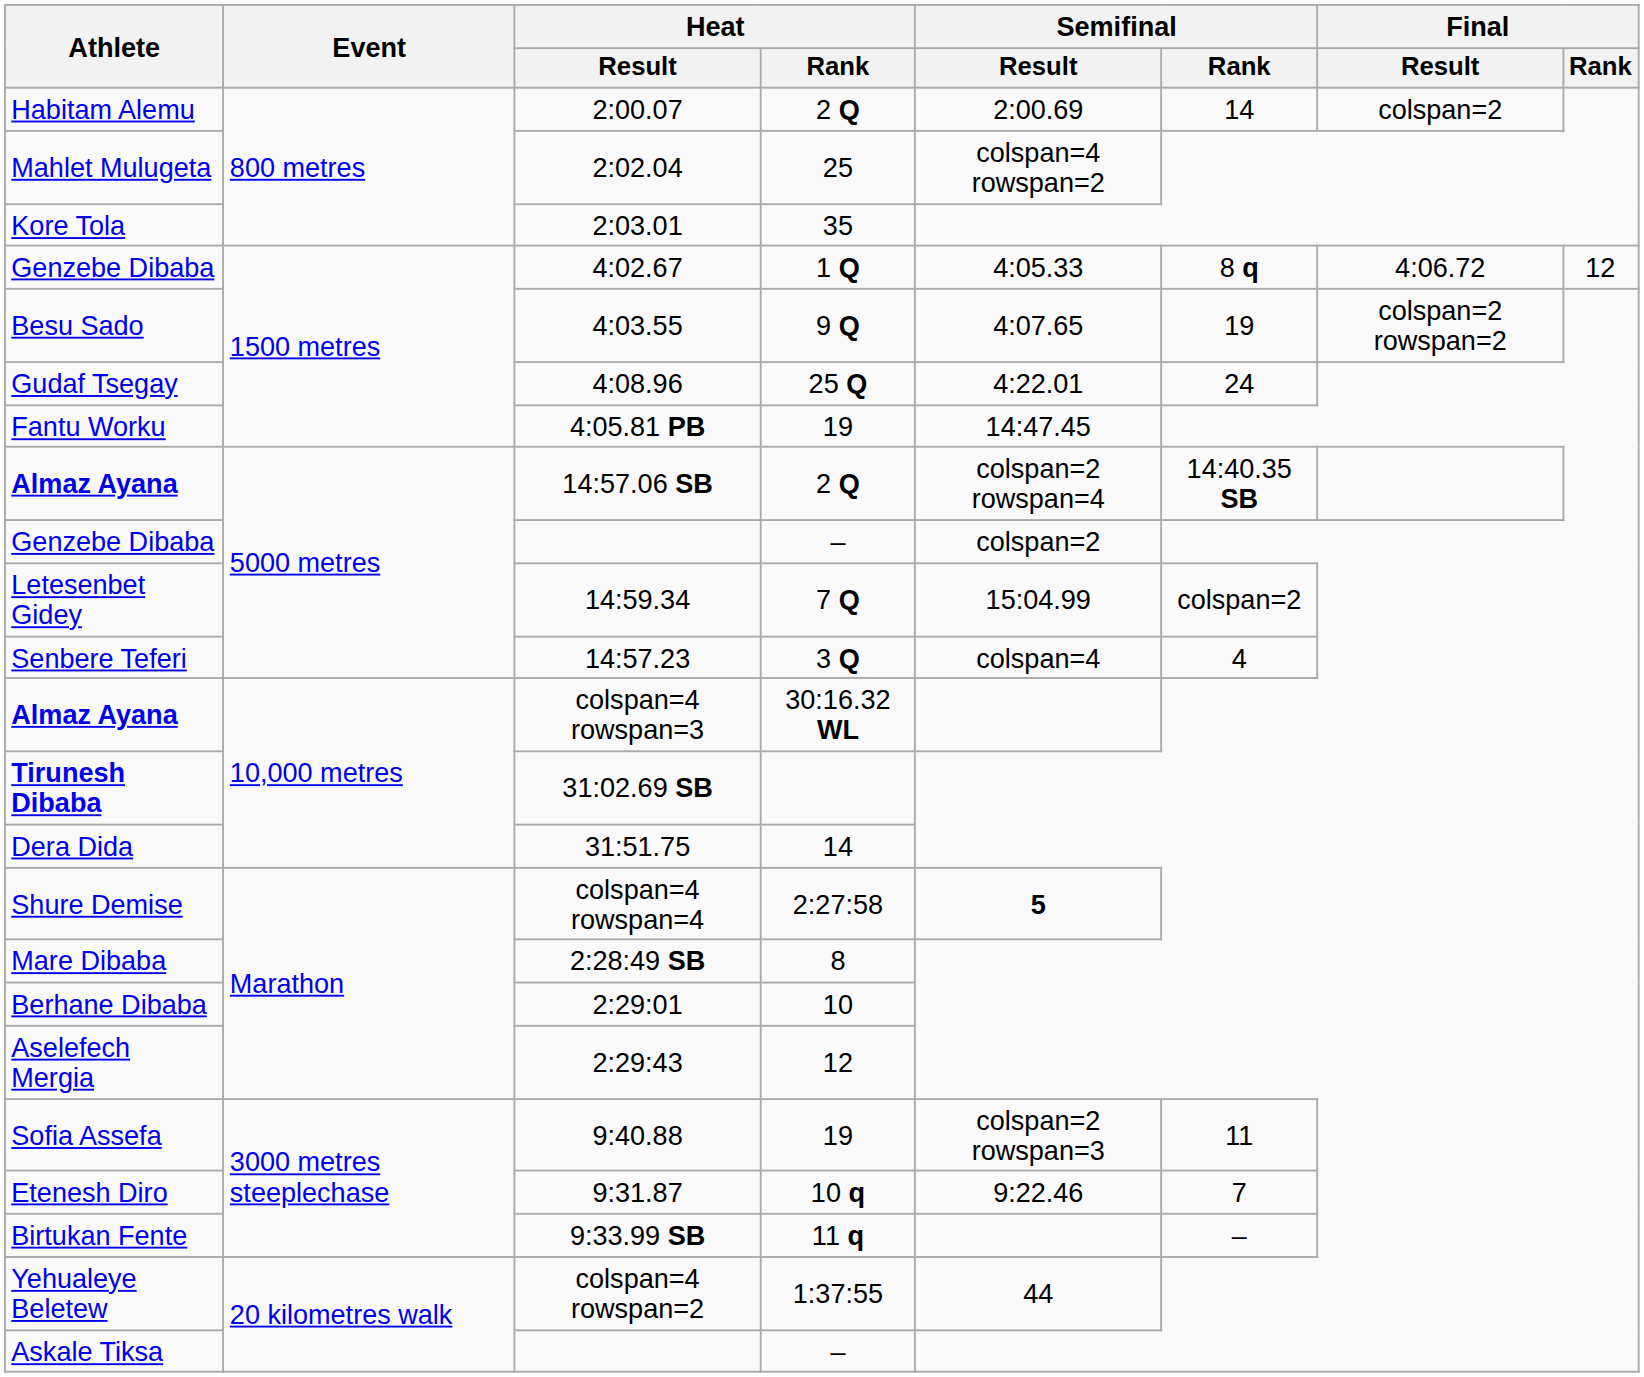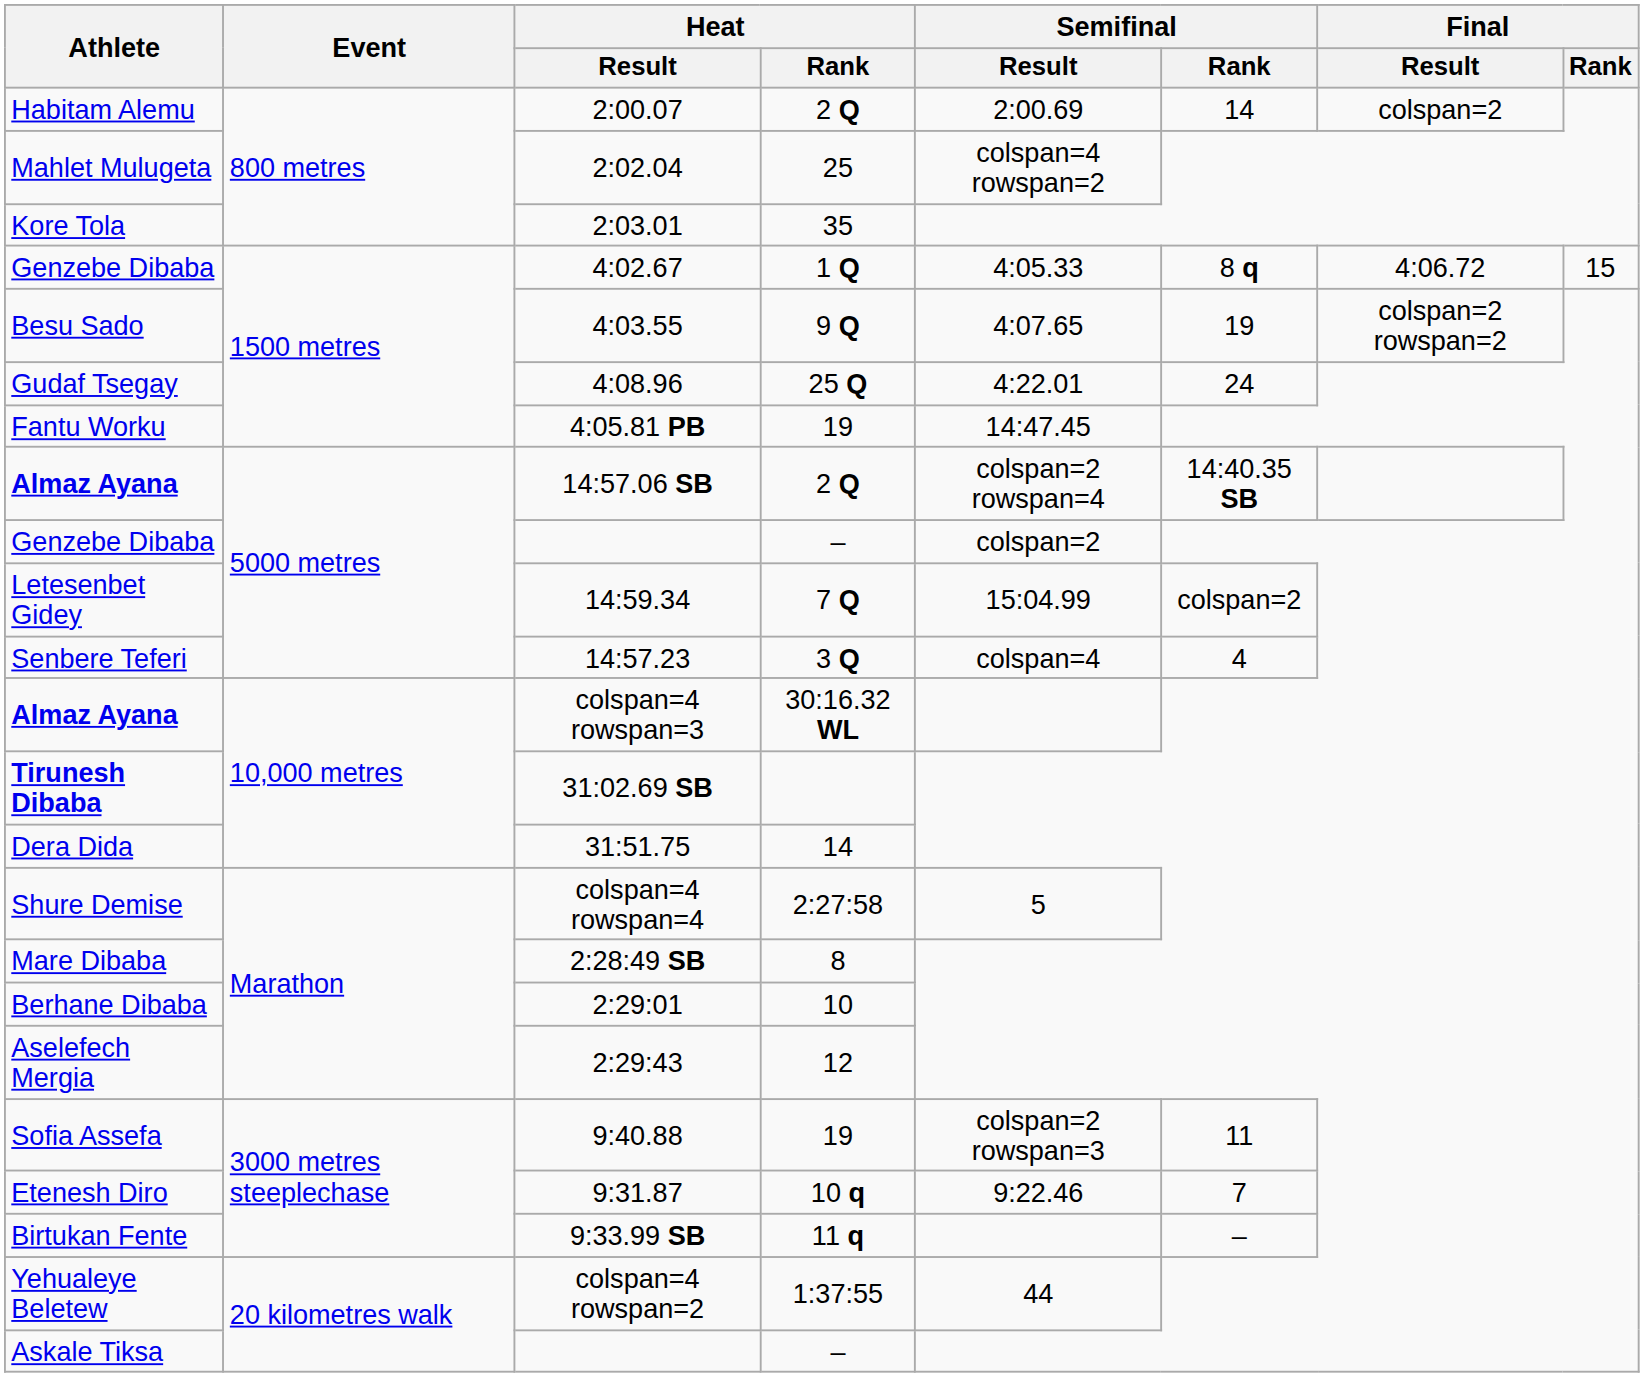Genzebe Dibaba / 4:02.67 | Final / Rank: 12 -> 15
Shure Demise | Semifinal / Result: bold -> normal
